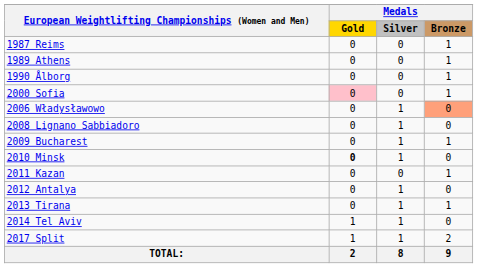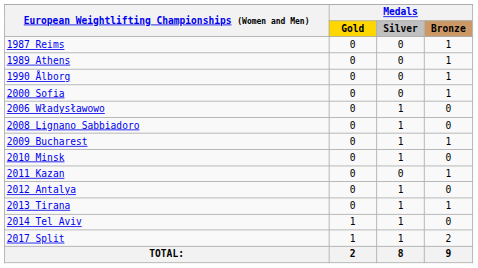2000 Sofia | Medals / Gold: pink background -> no background
2006 Władysławowo | Medals / Bronze: lightsalmon background -> no background
2010 Minsk | Medals / Gold: bold -> normal
